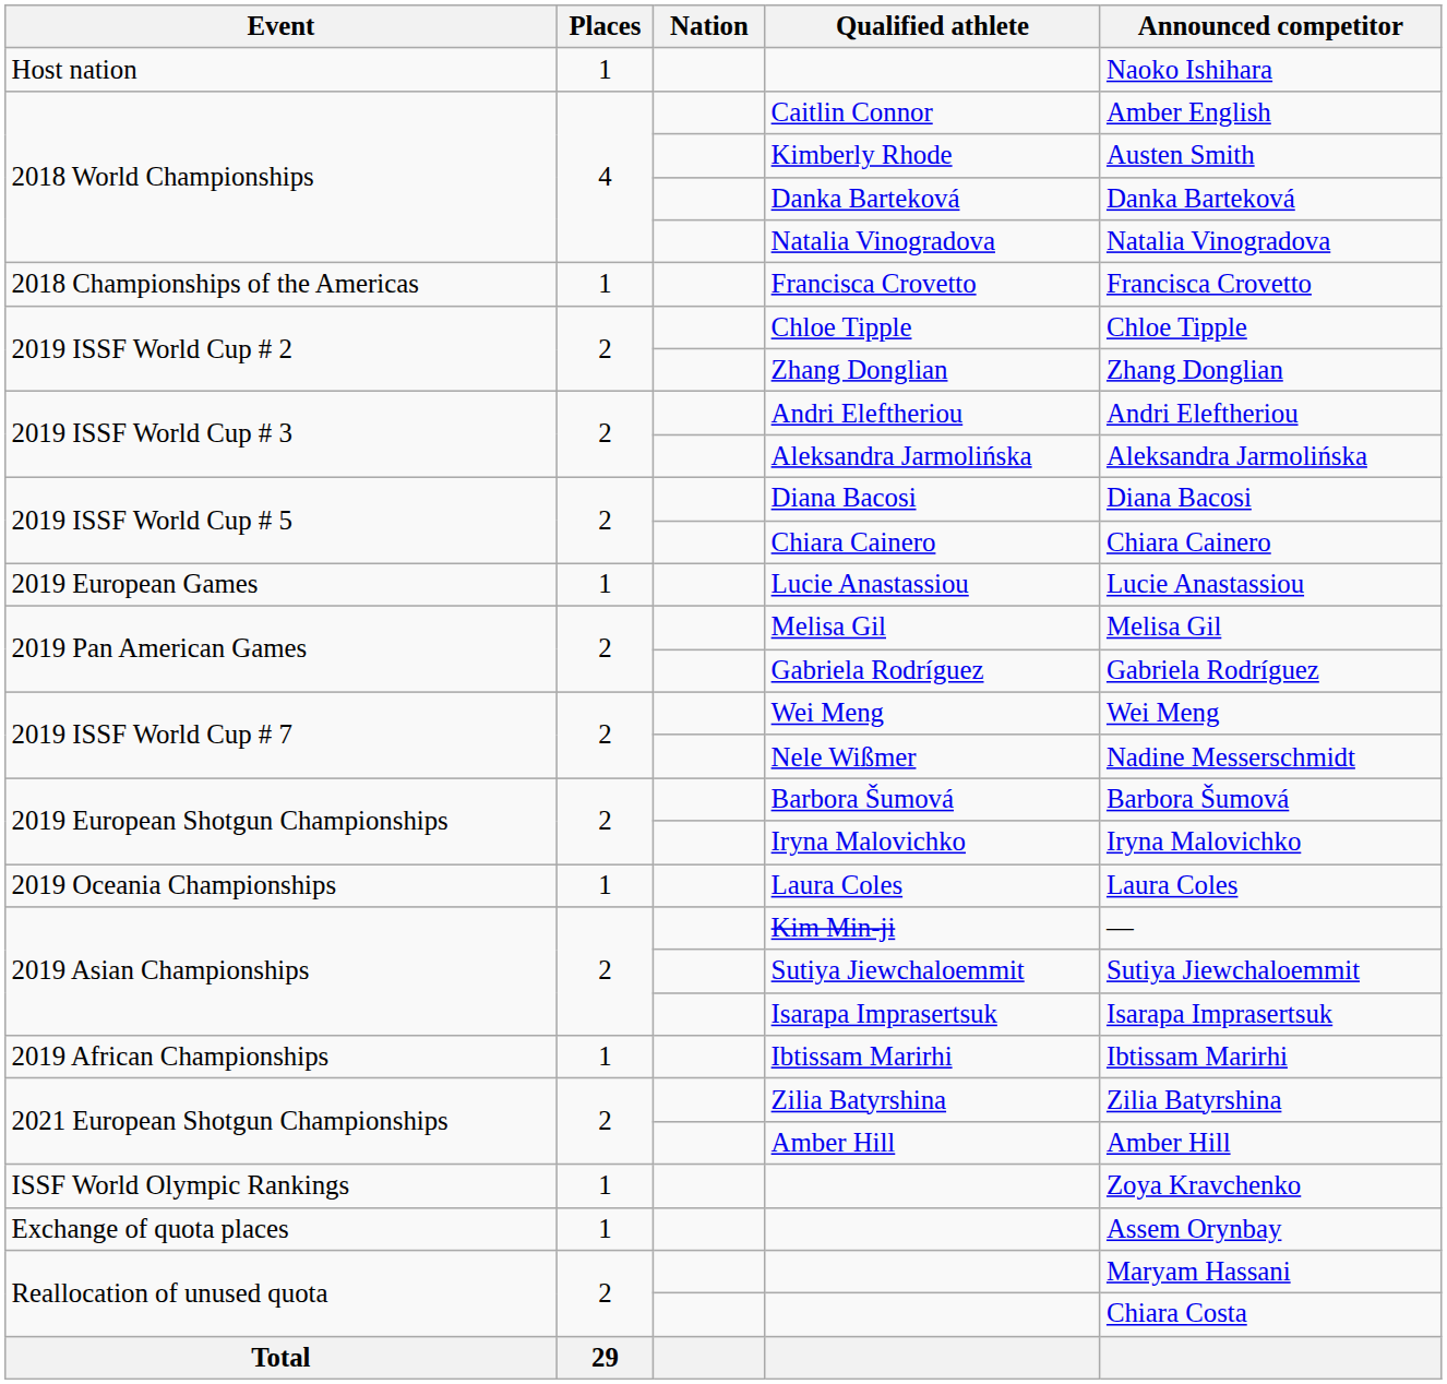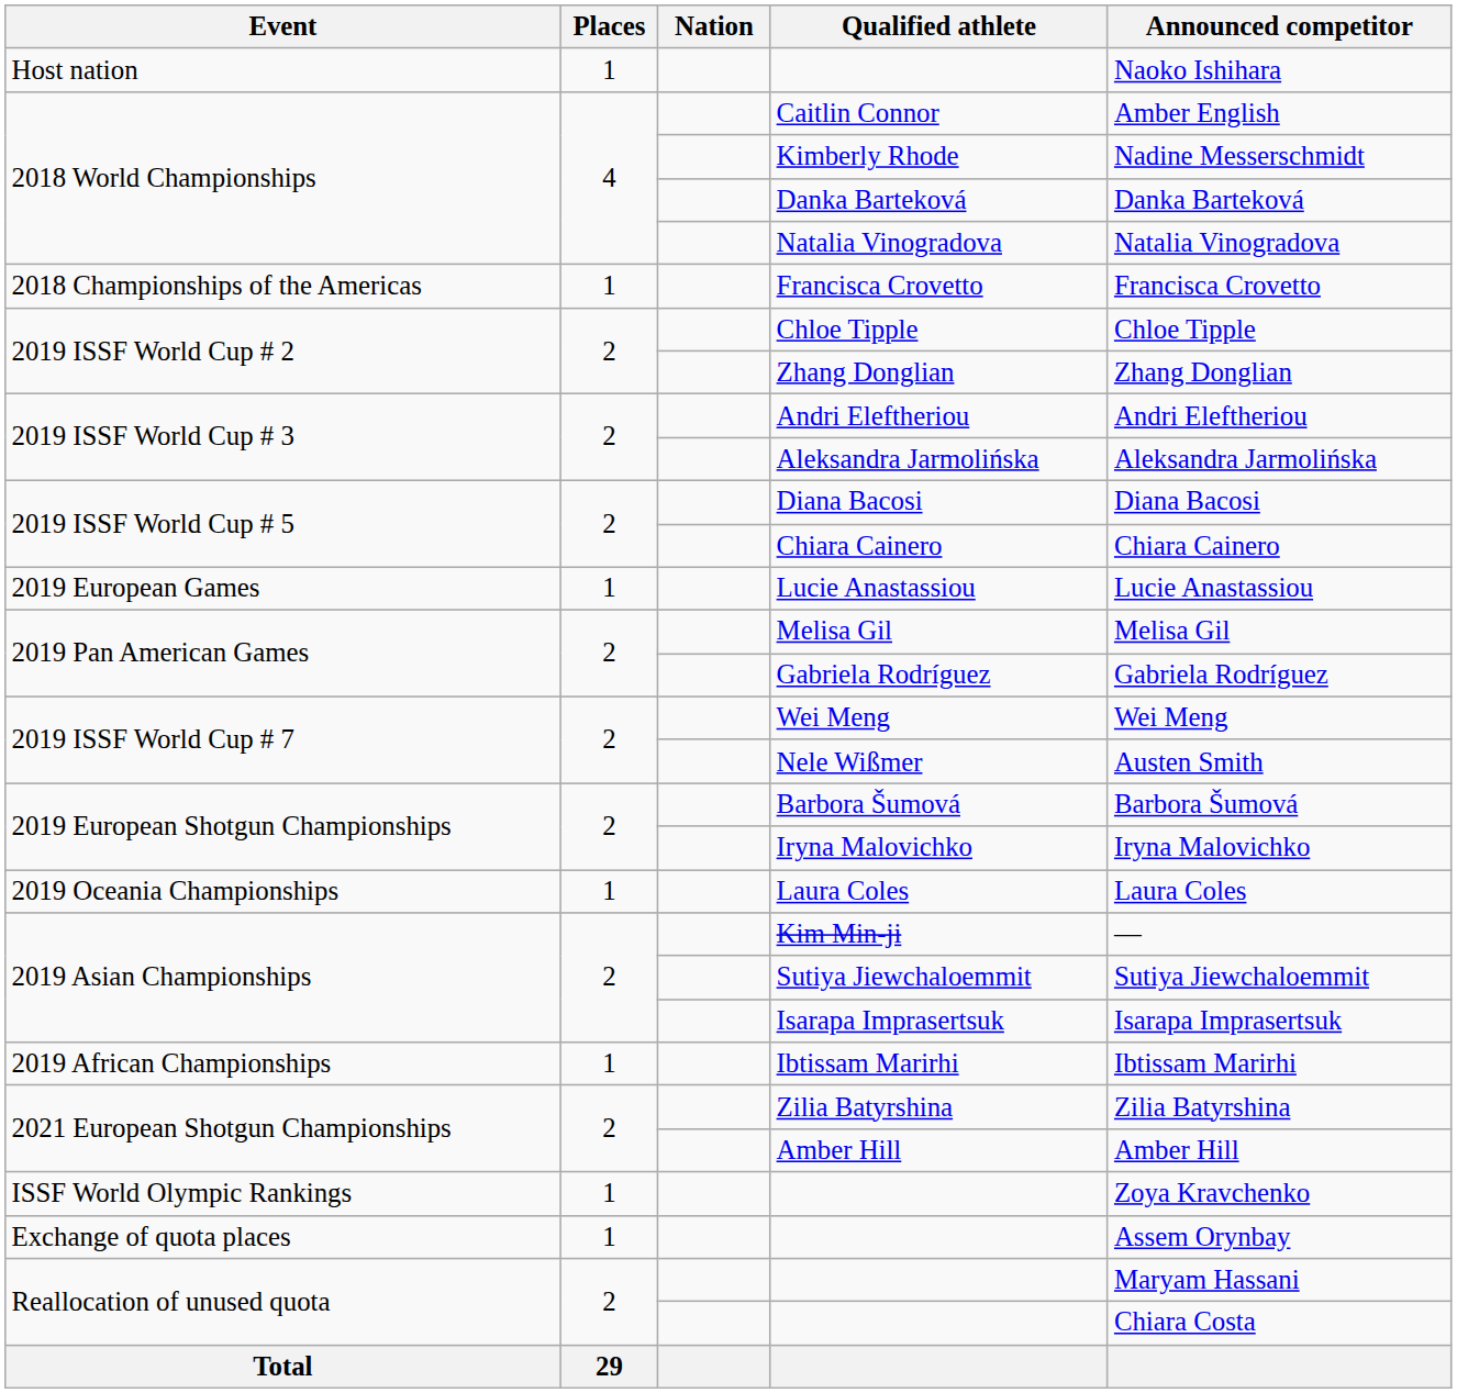Kimberly Rhode | Announced competitor: Austen Smith -> Nadine Messerschmidt
Nele Wißmer | Announced competitor: Nadine Messerschmidt -> Austen Smith
